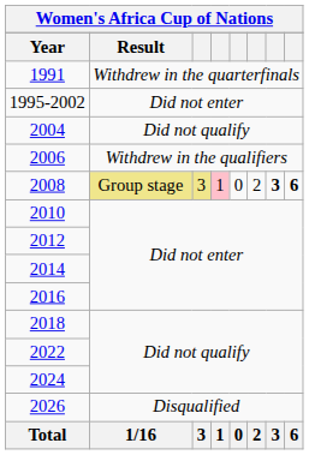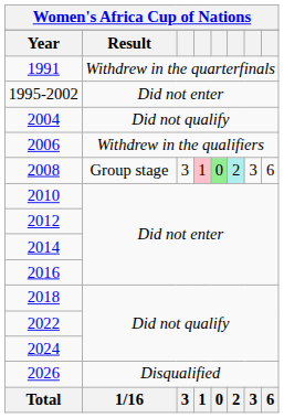2008 | Women's Africa Cup of Nations / Result: khaki background -> no background
2008 | column 3: khaki background -> no background
2008 | column 5: no background -> lightgreen background
2008 | column 6: no background -> paleturquoise background
2008 | column 7: bold -> normal
2008 | column 8: bold -> normal
